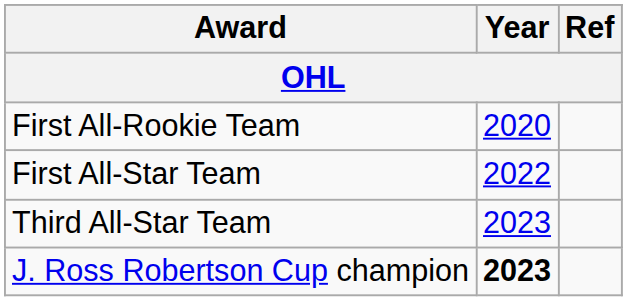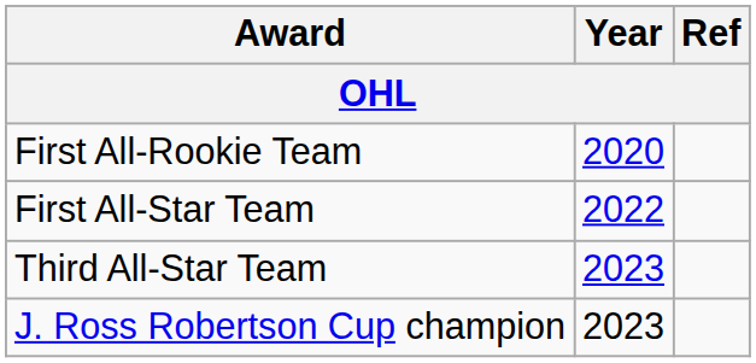J. Ross Robertson Cup champion | Year: bold -> normal
